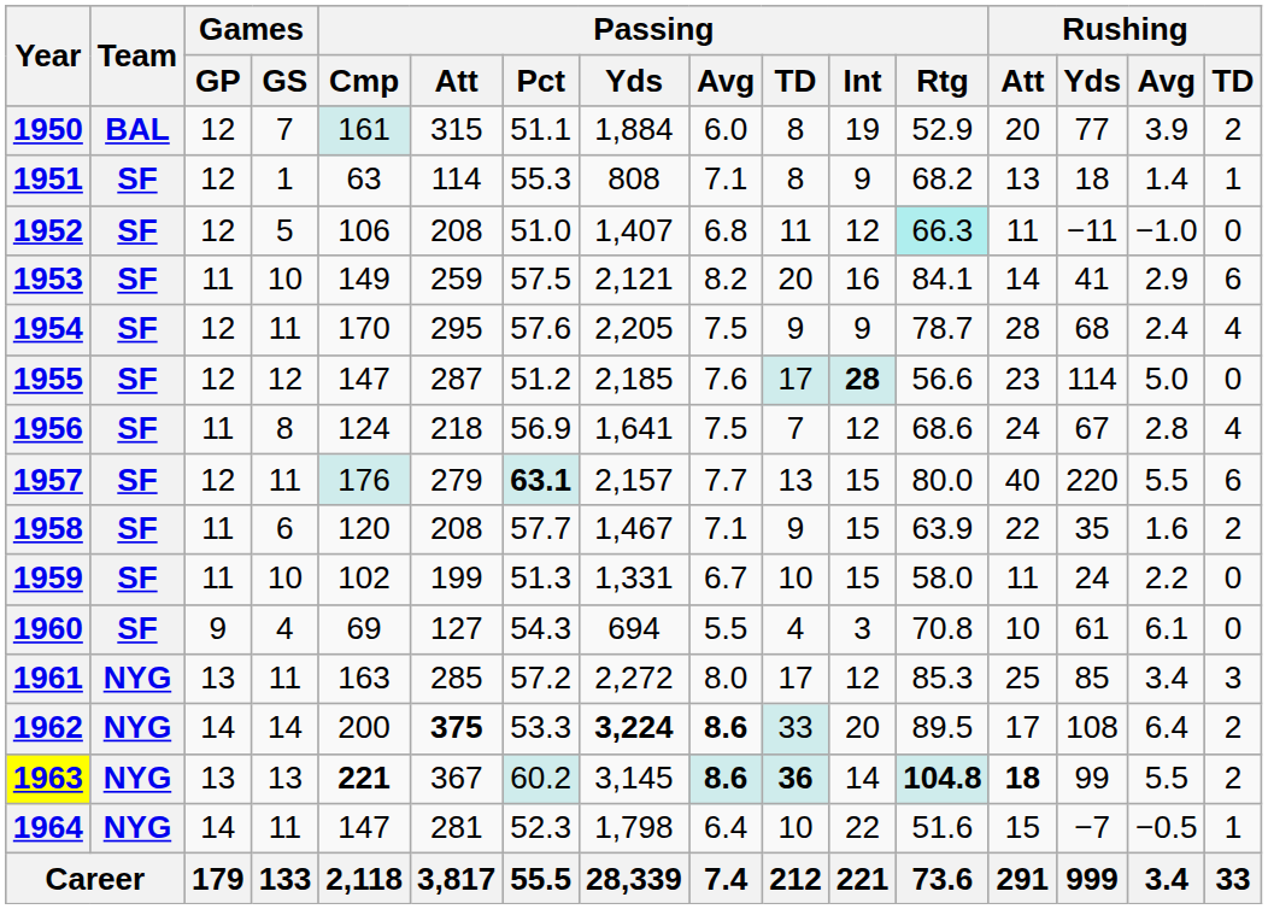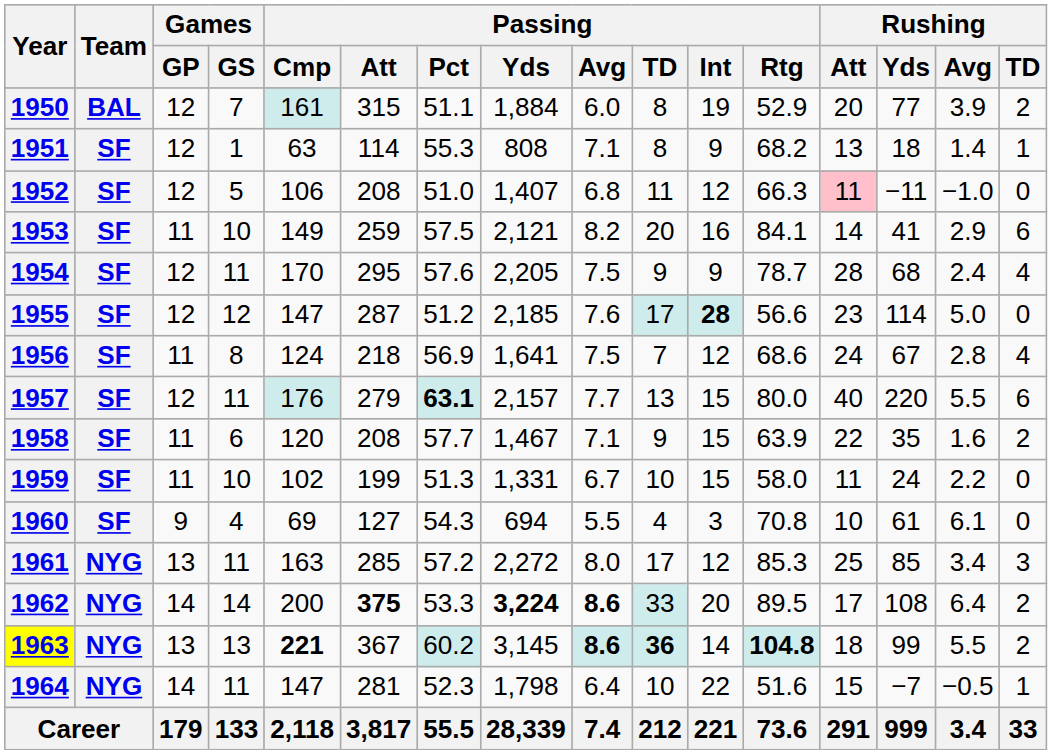1952 | Passing / Rtg: paleturquoise background -> no background
1952 | Rushing / Att: no background -> pink background
1963 | Rushing / Att: bold -> normal
